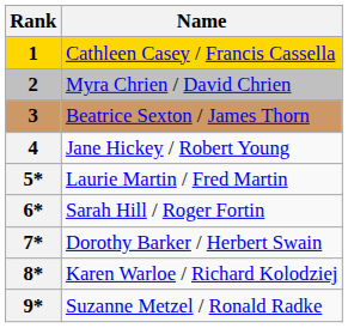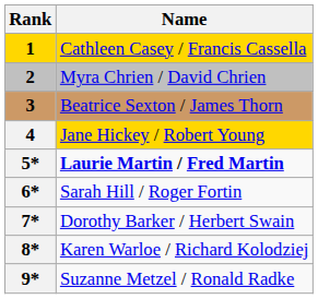Jane Hickey / Robert Young | Name: no background -> gold background
Laurie Martin / Fred Martin | Name: normal -> bold
